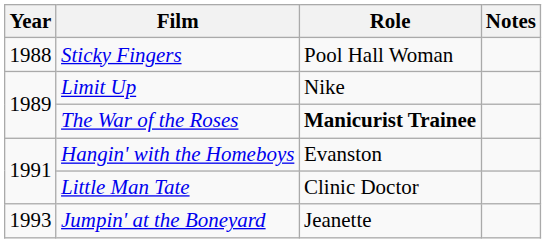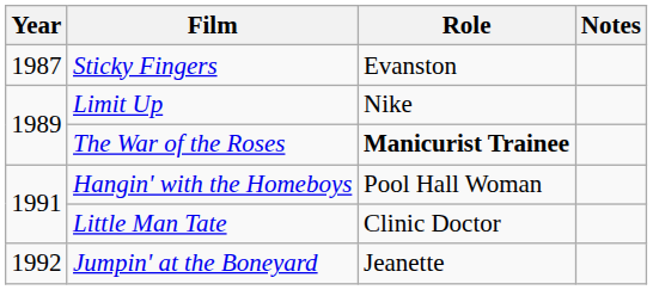Sticky Fingers | Year: 1988 -> 1987
Sticky Fingers | Role: Pool Hall Woman -> Evanston
Hangin' with the Homeboys | Role: Evanston -> Pool Hall Woman
Jumpin' at the Boneyard | Year: 1993 -> 1992
